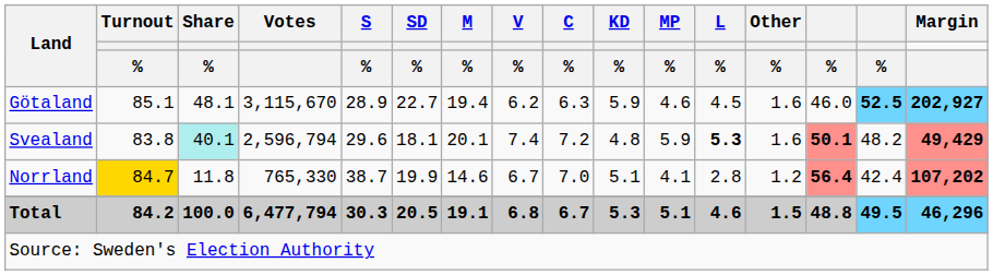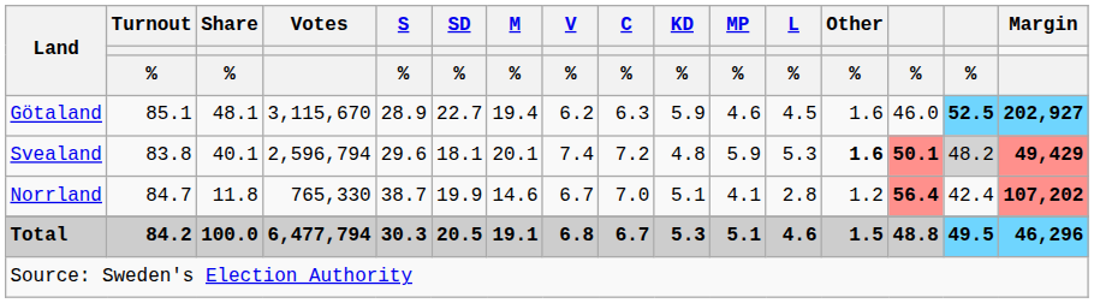Svealand | Share / %: paleturquoise background -> no background
Svealand | L / %: bold -> normal
Svealand | Other / %: normal -> bold
Svealand | column 15: no background -> lightgrey background
Norrland | Turnout / %: gold background -> no background
